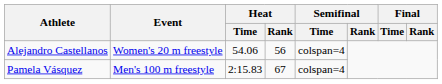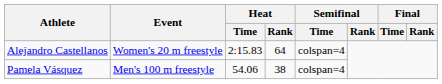Alejandro Castellanos | Heat / Time: 54.06 -> 2:15.83
Alejandro Castellanos | Heat / Rank: 56 -> 64
Pamela Vásquez | Heat / Time: 2:15.83 -> 54.06
Pamela Vásquez | Heat / Rank: 67 -> 38
